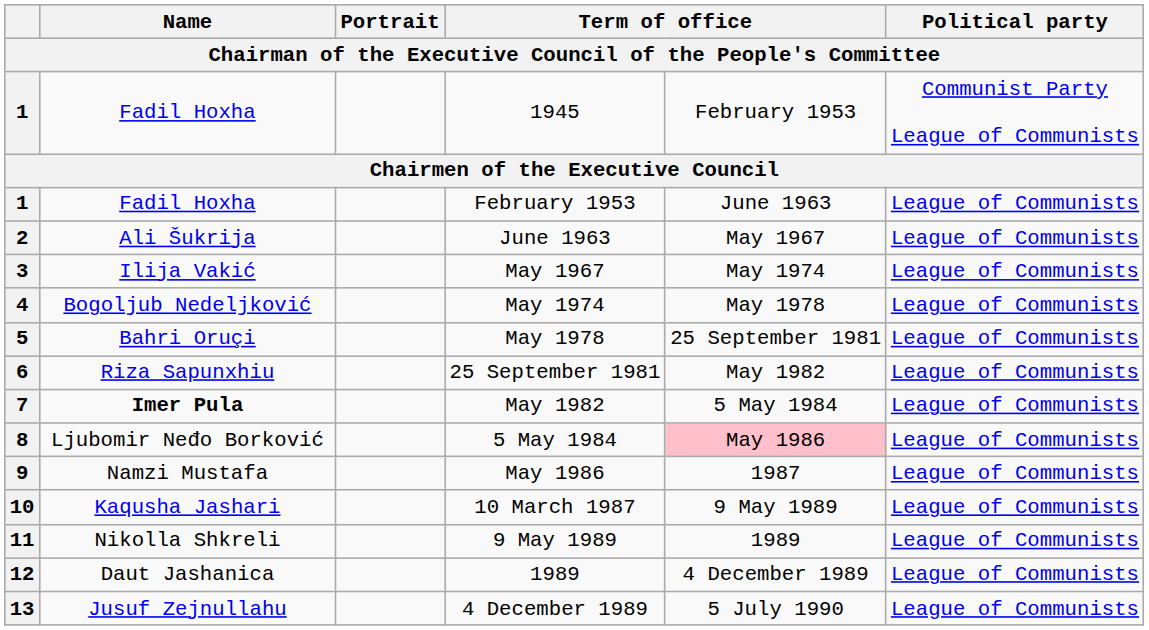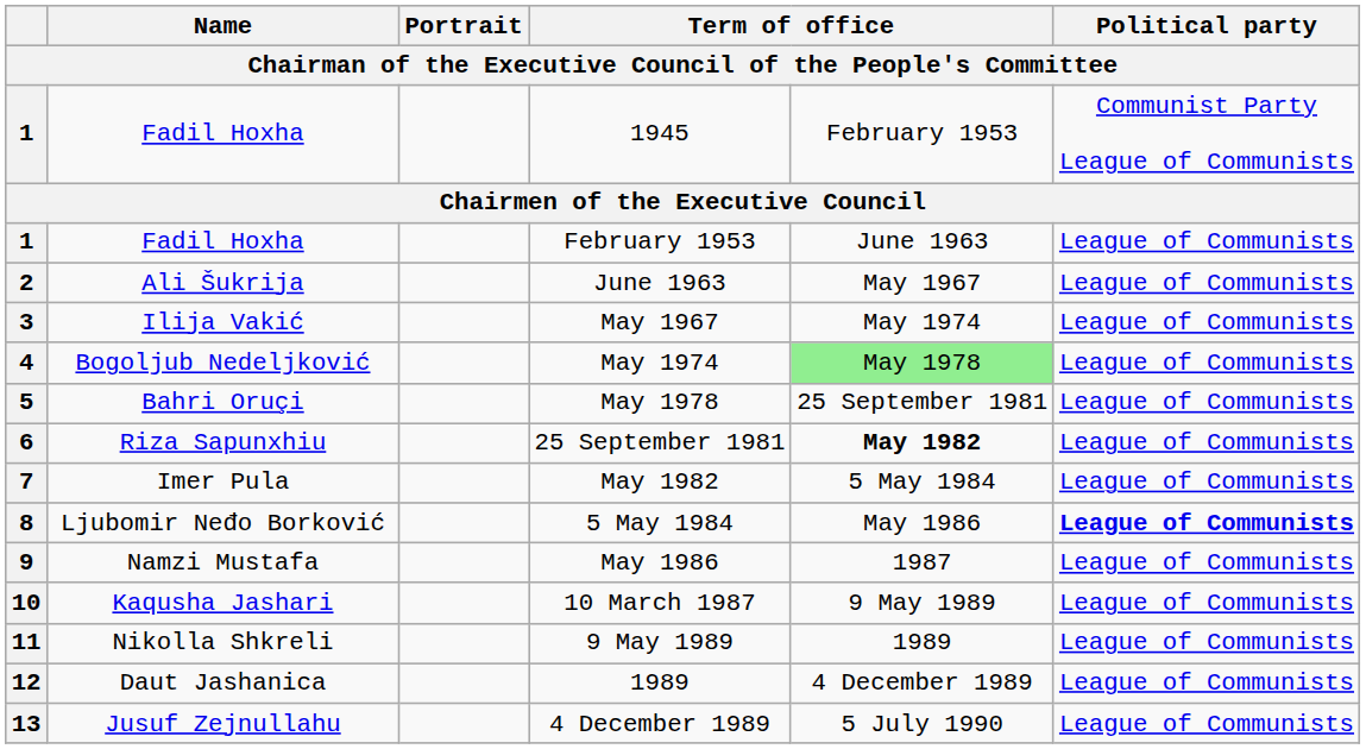4 | column 5: no background -> lightgreen background
6 | column 5: normal -> bold
7 | Name: bold -> normal
8 | column 5: pink background -> no background
8 | Political party: normal -> bold
